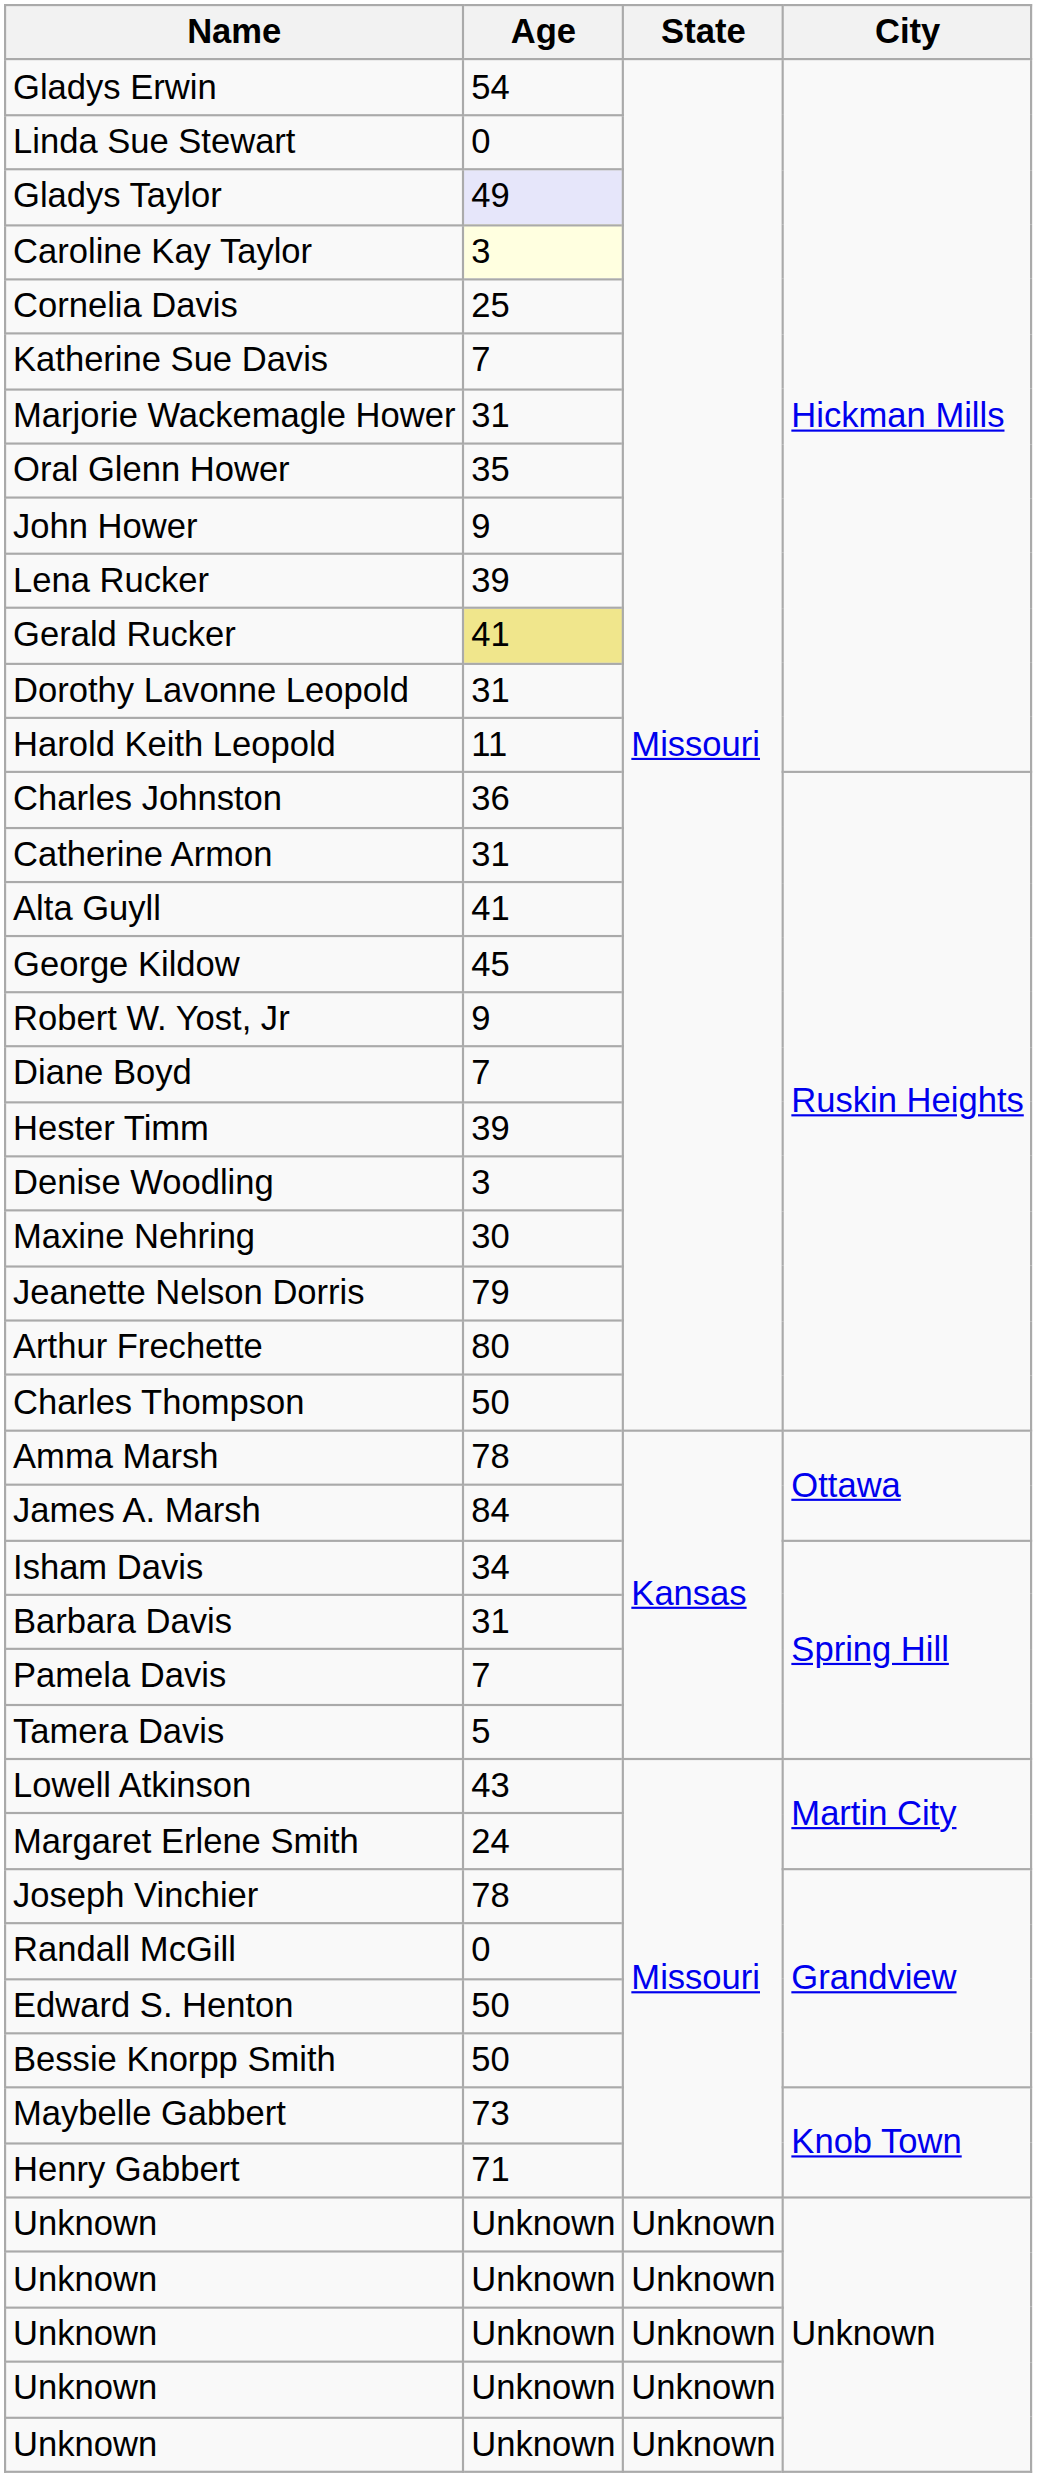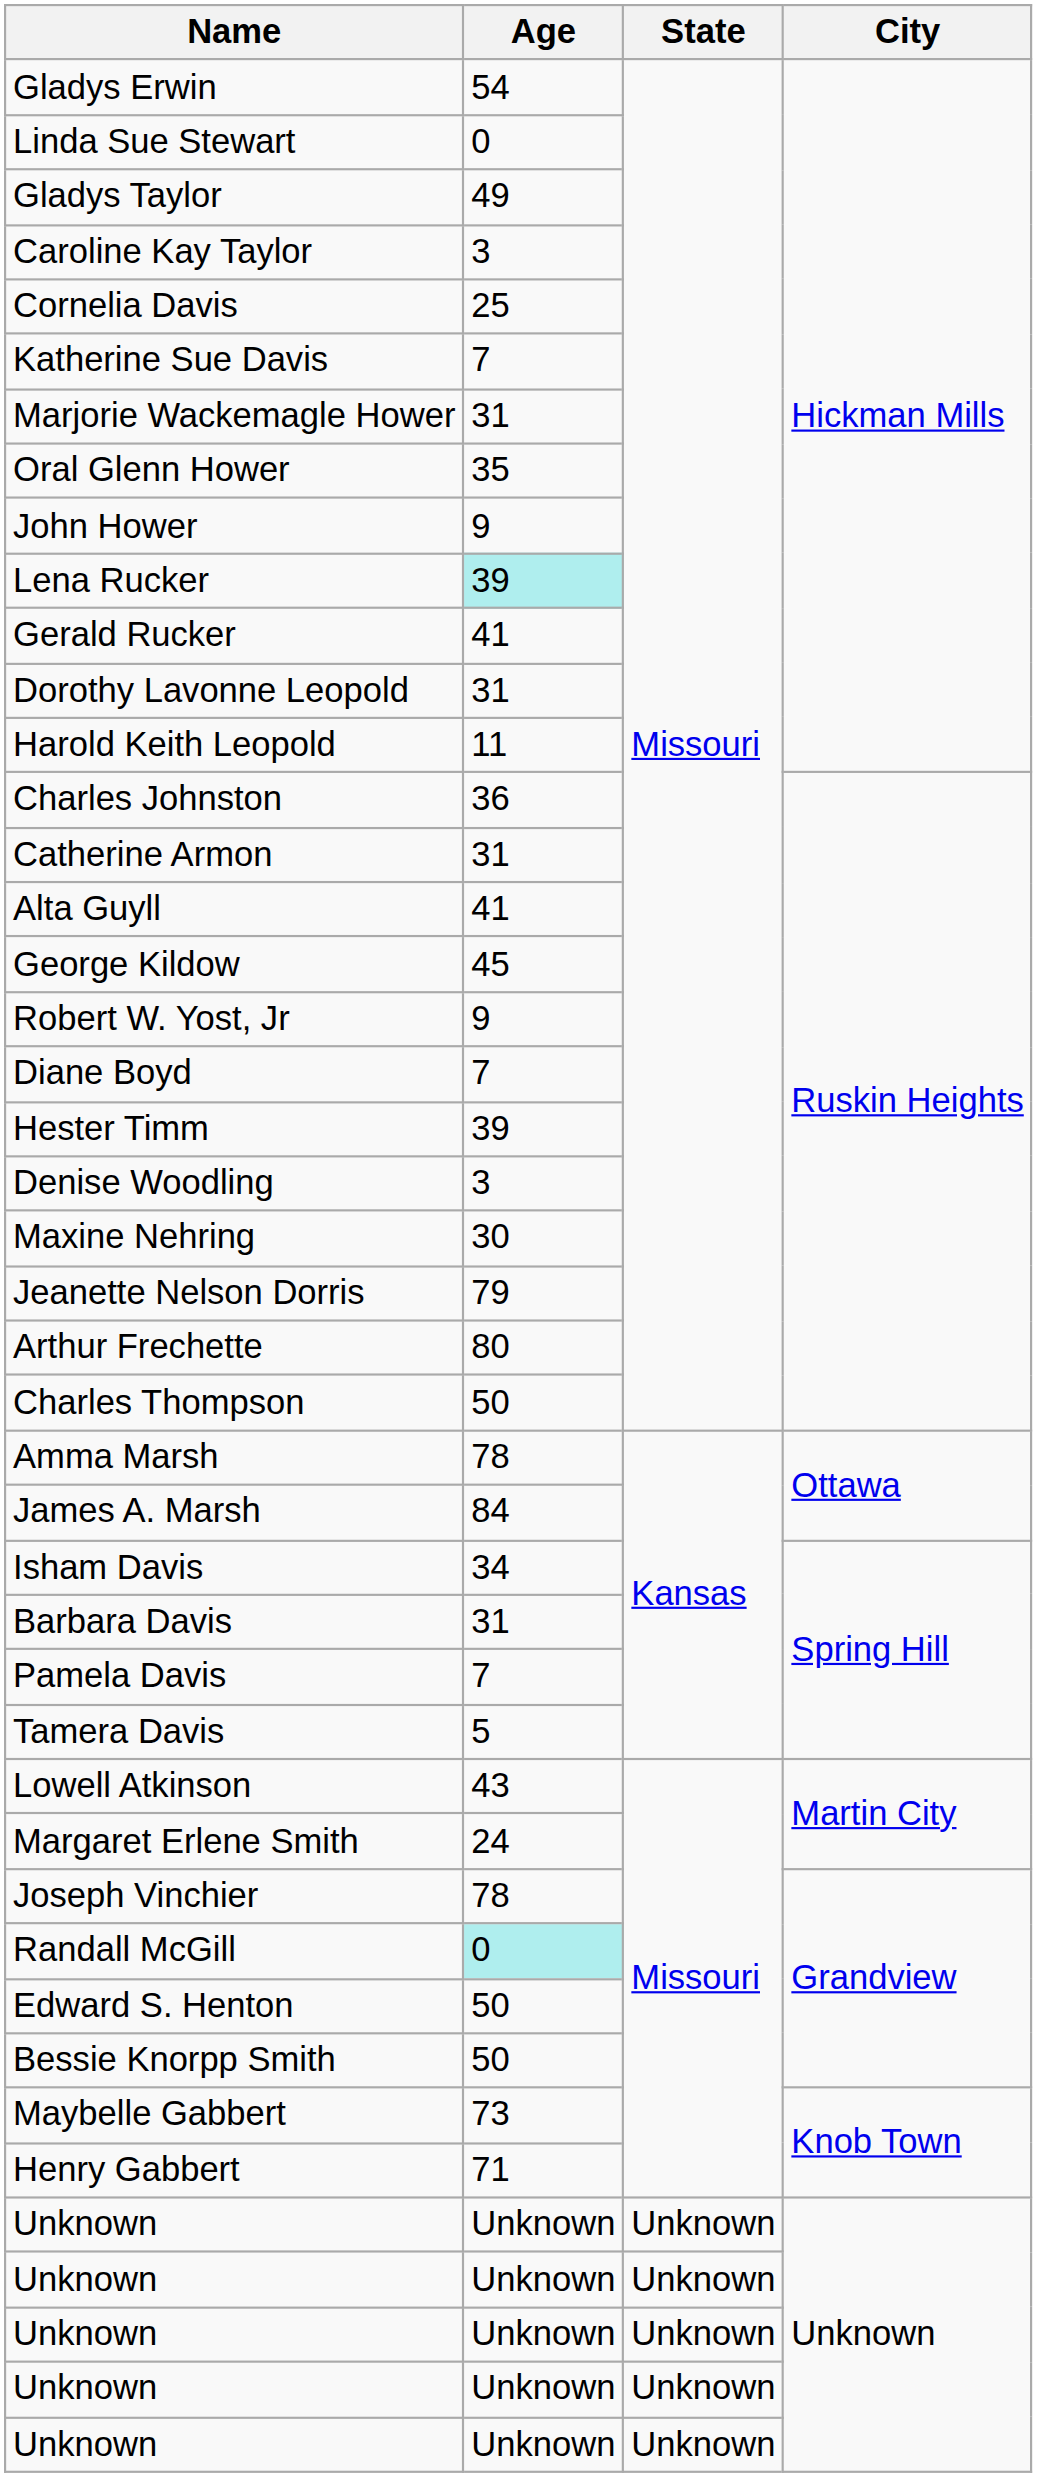Gladys Taylor | Age: lavender background -> no background
Caroline Kay Taylor | Age: lightyellow background -> no background
Lena Rucker | Age: no background -> paleturquoise background
Gerald Rucker | Age: khaki background -> no background
Randall McGill | Age: no background -> paleturquoise background
